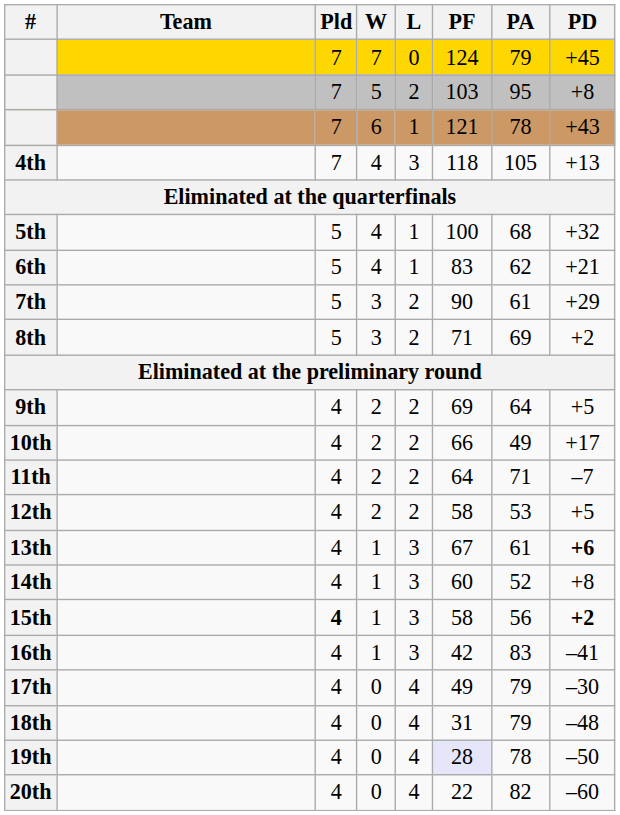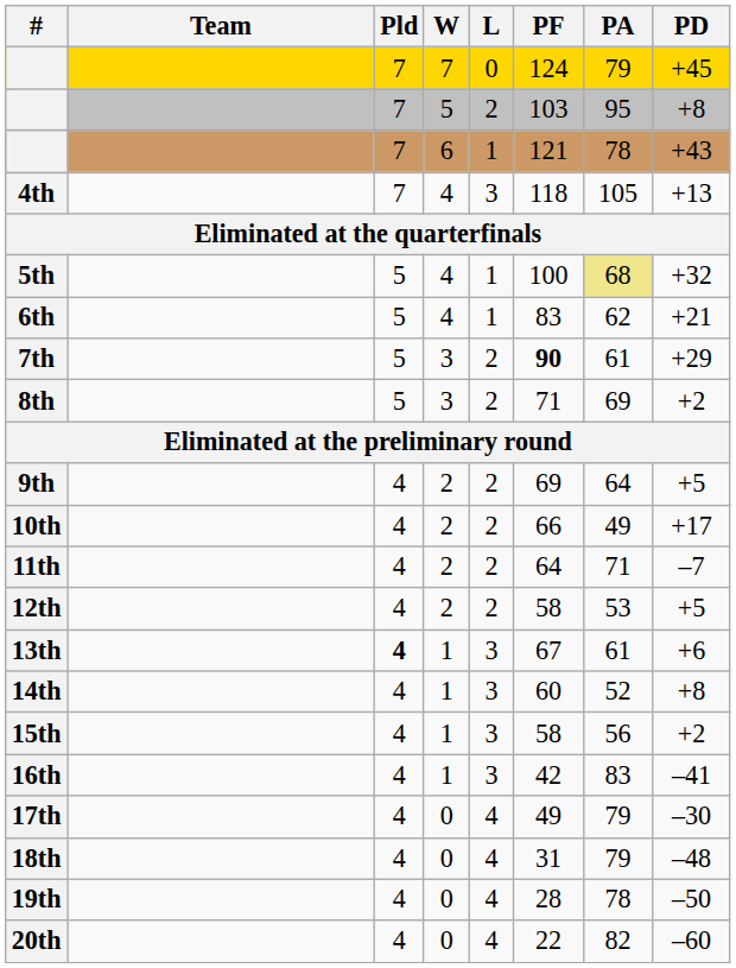5th | PA: no background -> khaki background
7th | PF: normal -> bold
13th | Pld: normal -> bold
13th | PD: bold -> normal
15th | Pld: bold -> normal
15th | PD: bold -> normal
19th | PF: lavender background -> no background
